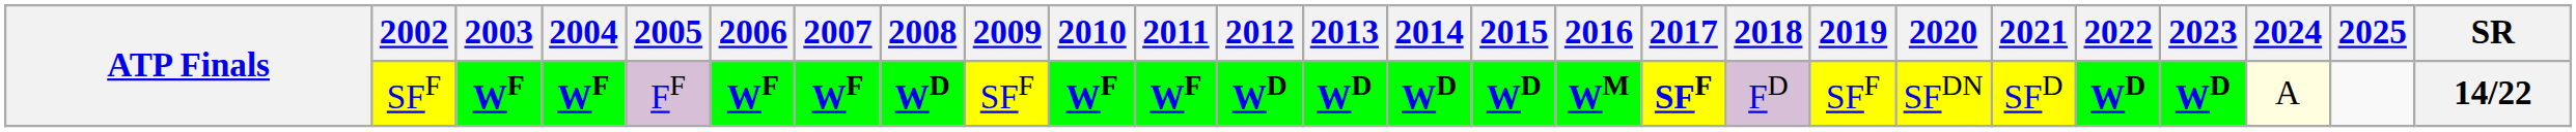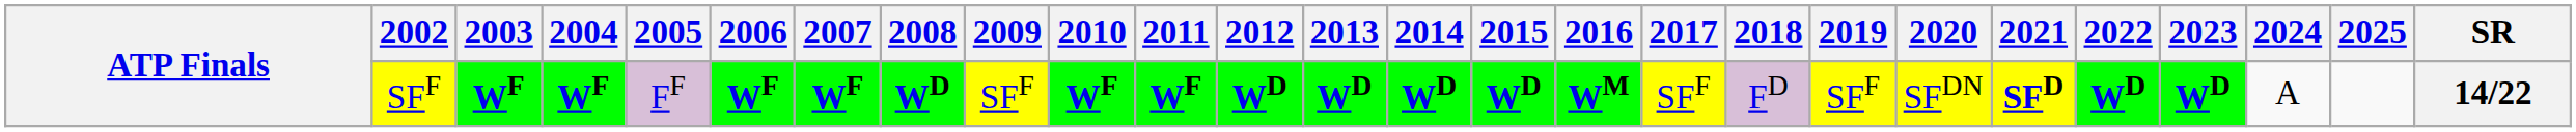row 2 | 2017: bold -> normal
row 2 | 2021: normal -> bold
row 2 | 2024: lightyellow background -> no background
